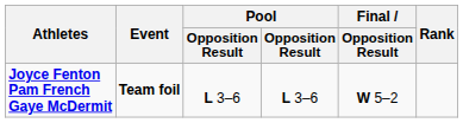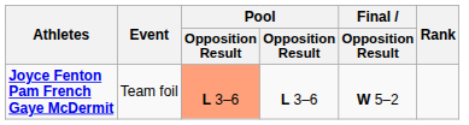Joyce Fenton Pam French Gaye McDermit | Event: bold -> normal
Joyce Fenton Pam French Gaye McDermit | column 3: no background -> lightsalmon background
